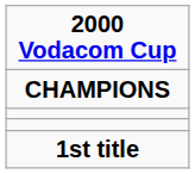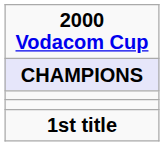row 2 | column 1: no background -> lavender background
